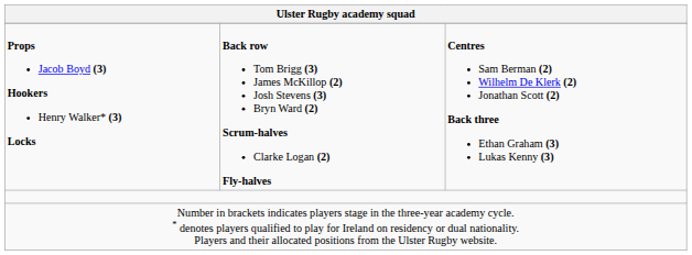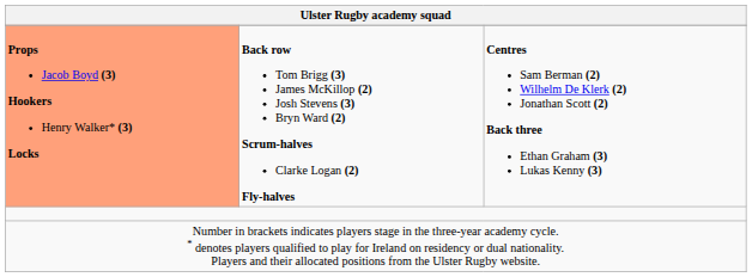Props Jacob Boyd (3) Hookers Henry Walker* (3) Locks | column 1: no background -> lightsalmon background
